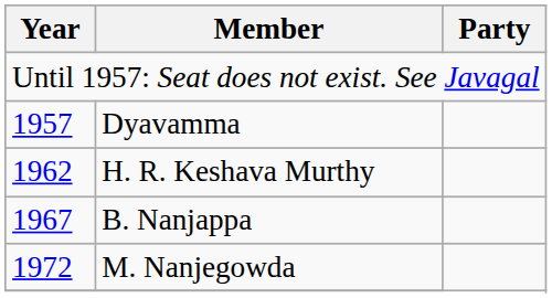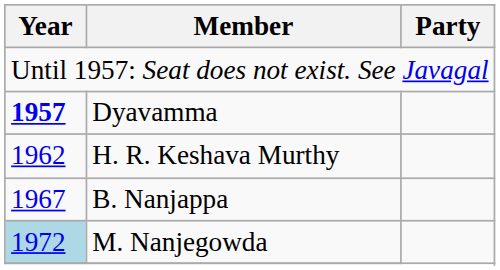Dyavamma | Year: normal -> bold
M. Nanjegowda | Year: no background -> lightblue background
